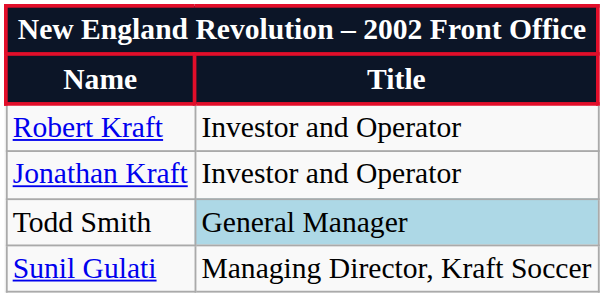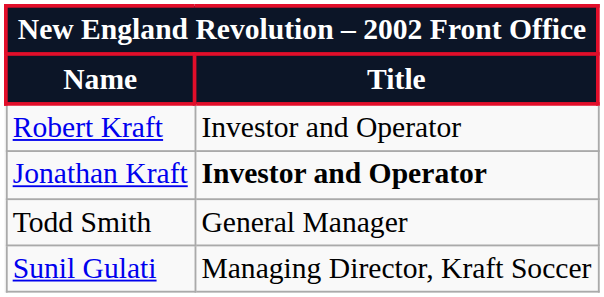Jonathan Kraft | Title: normal -> bold
Todd Smith | Title: lightblue background -> no background
